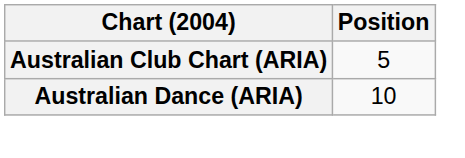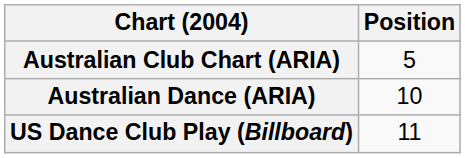+ row: US Dance Club Play (Billboard) | 11
